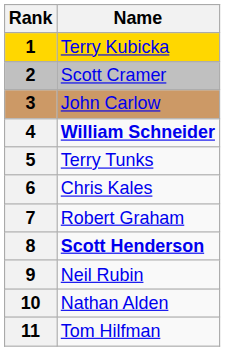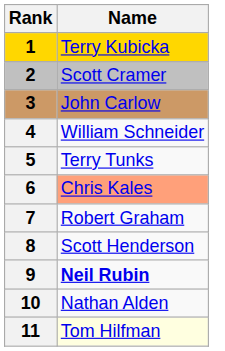William Schneider | Name: bold -> normal
Chris Kales | Name: no background -> lightsalmon background
Scott Henderson | Name: bold -> normal
Neil Rubin | Name: normal -> bold
Tom Hilfman | Name: no background -> lightyellow background
